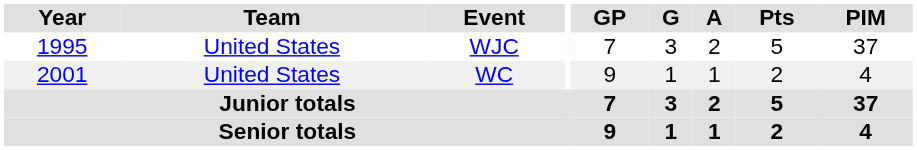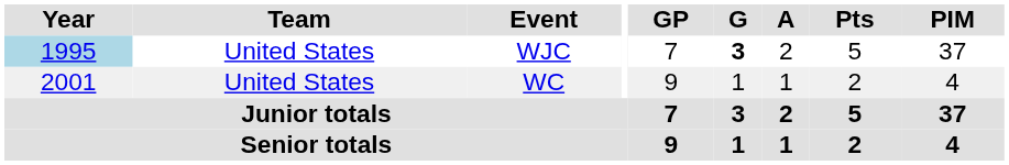WJC | Year: no background -> lightblue background
WJC | G: normal -> bold
